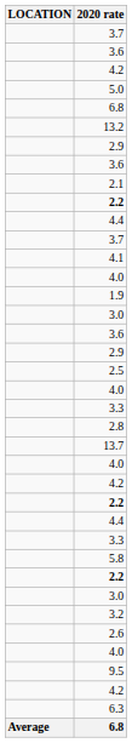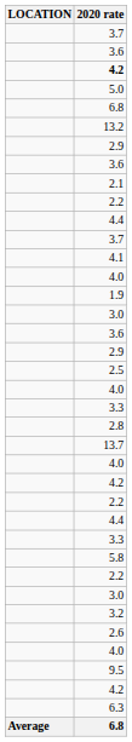row 4 | 2020 rate: normal -> bold
row 11 | 2020 rate: bold -> normal
row 27 | 2020 rate: bold -> normal
row 31 | 2020 rate: bold -> normal
